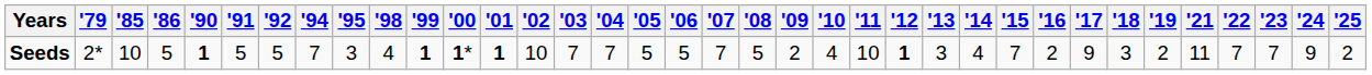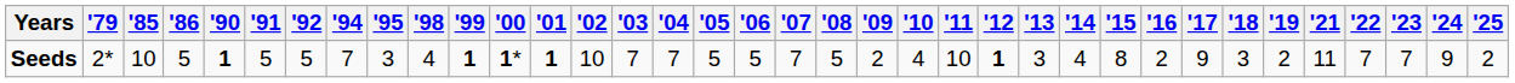Seeds | '15: 7 -> 8
